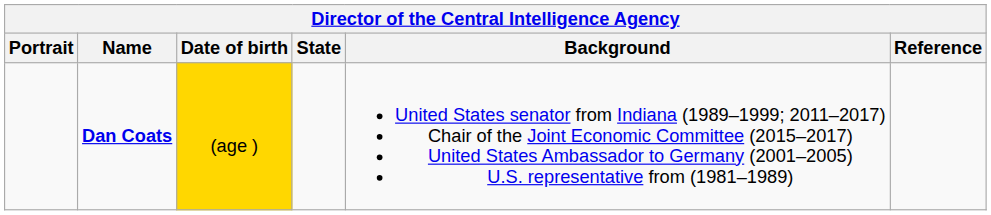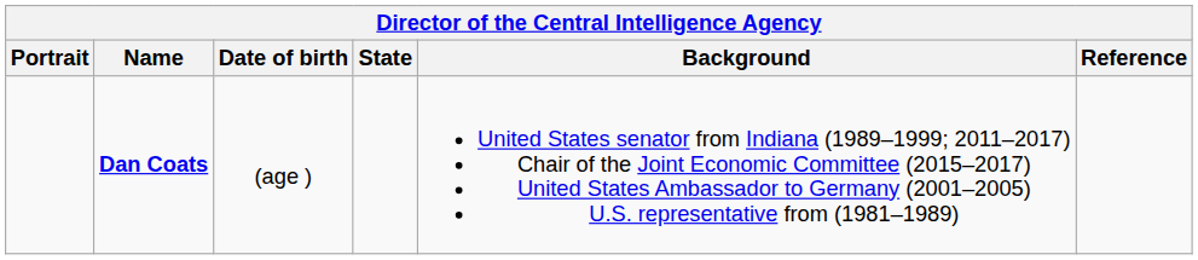Dan Coats | Date of birth: gold background -> no background
